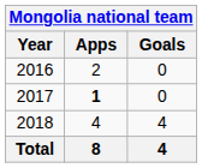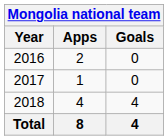2017 | Apps: bold -> normal
